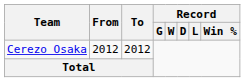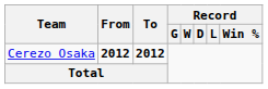Cerezo Osaka | From: normal -> bold
Cerezo Osaka | To: normal -> bold
